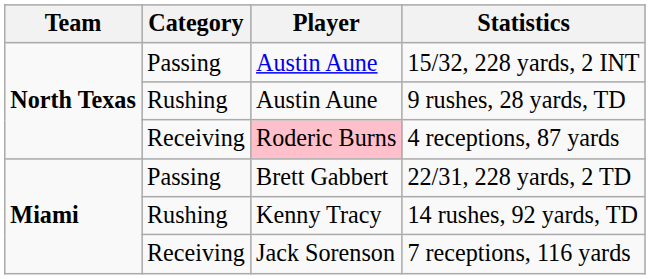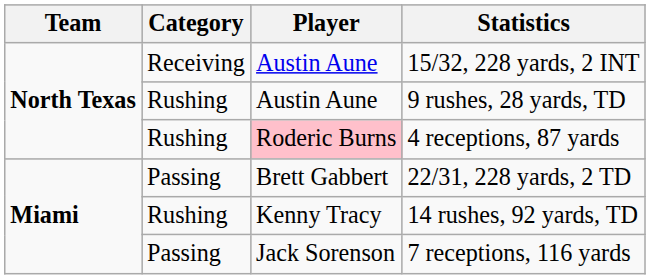15/32, 228 yards, 2 INT | Category: Passing -> Receiving
4 receptions, 87 yards | Category: Receiving -> Rushing
7 receptions, 116 yards | Category: Receiving -> Passing
